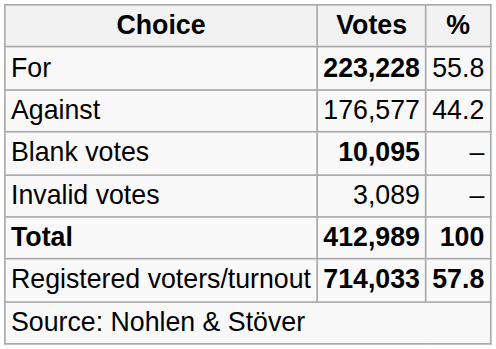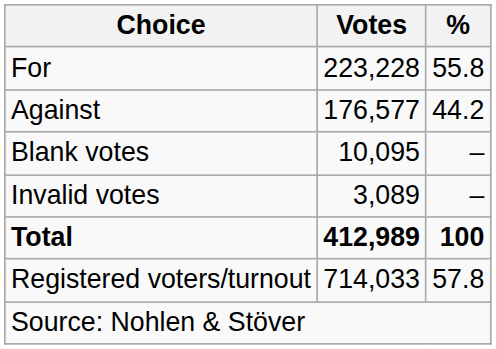For | Votes: bold -> normal
Blank votes | Votes: bold -> normal
Registered voters/turnout | Votes: bold -> normal
Registered voters/turnout | %: bold -> normal
